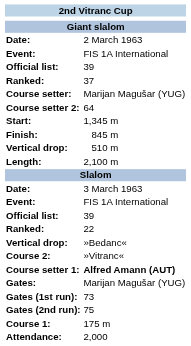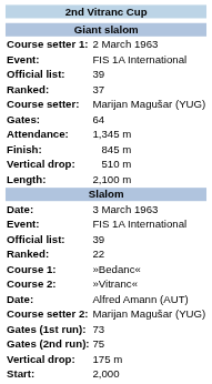row 3 | column 1: Date: -> Course setter 1:
row 8 | column 1: Course setter 2: -> Gates:
row 9 | column 1: Start: -> Attendance:
row 18 | column 1: Vertical drop: -> Course 1:
row 20 | column 1: Course setter 1: -> Date:
row 20 | column 2: bold -> normal
row 21 | column 1: Gates: -> Course setter 2:
row 24 | column 1: Course 1: -> Vertical drop:
row 25 | column 1: Attendance: -> Start:
